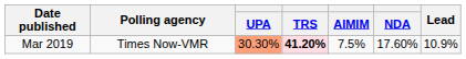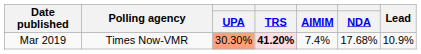Mar 2019 | AIMIM: 7.5% -> 7.4%
Mar 2019 | NDA: 17.60% -> 17.68%
